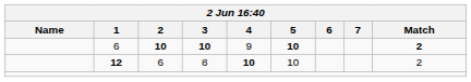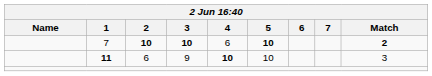row 3 | 1: 6 -> 7
row 3 | 4: 9 -> 6
row 4 | 1: 12 -> 11
row 4 | 3: 8 -> 9
row 4 | Match: 2 -> 3
